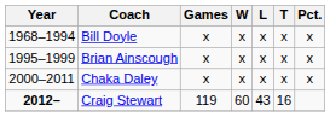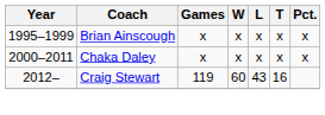- row: 1968–1994 | Bill Doyle | x | x | x | x | x
Craig Stewart | Year: bold -> normal
